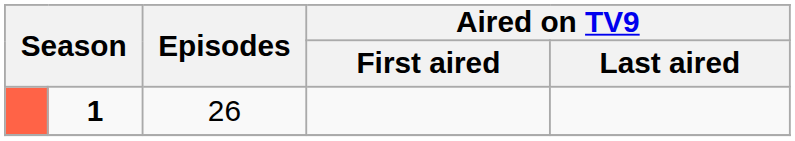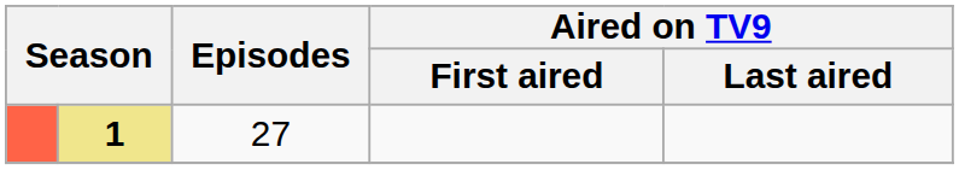row 3 | column 2: no background -> khaki background
row 3 | Episodes: 26 -> 27
